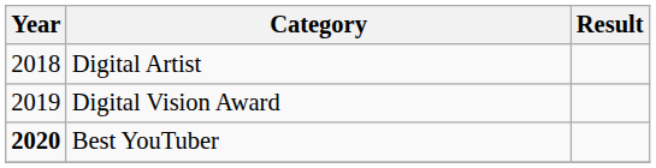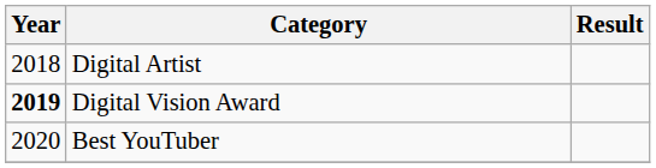Digital Vision Award | Year: normal -> bold
Best YouTuber | Year: bold -> normal
